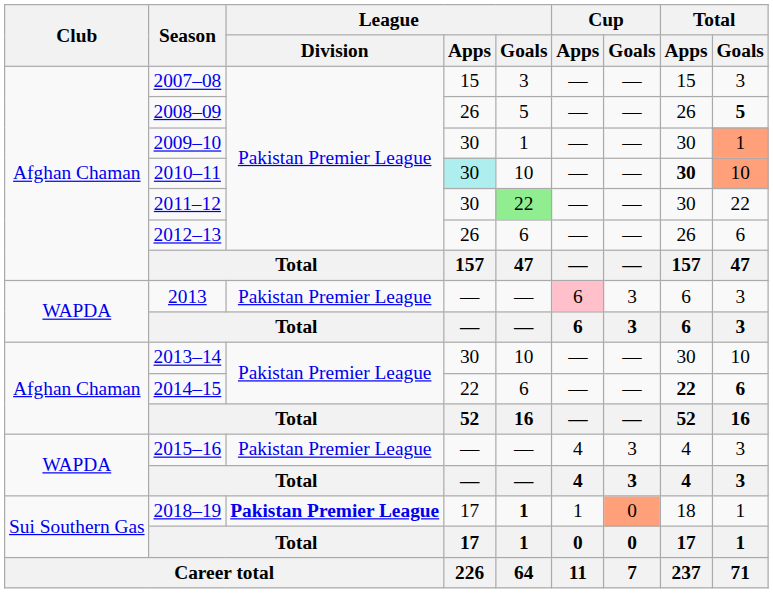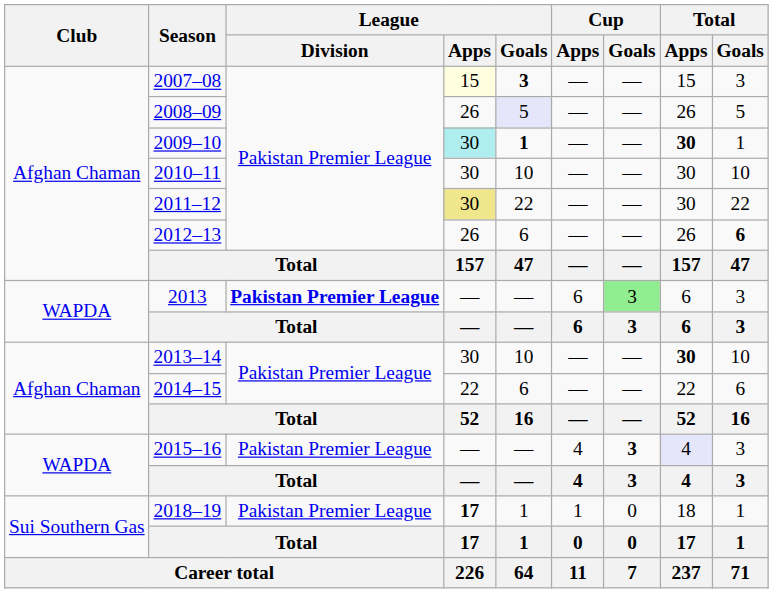2007–08 | League / Apps: no background -> lightyellow background
2007–08 | League / Goals: normal -> bold
2008–09 | League / Goals: no background -> lavender background
2008–09 | Total / Goals: bold -> normal
2009–10 | League / Apps: no background -> paleturquoise background
2009–10 | League / Goals: normal -> bold
2009–10 | Total / Apps: normal -> bold
2009–10 | Total / Goals: lightsalmon background -> no background
2010–11 | League / Apps: paleturquoise background -> no background
2010–11 | Total / Apps: bold -> normal
2010–11 | Total / Goals: lightsalmon background -> no background
2011–12 | League / Apps: no background -> khaki background
2011–12 | League / Goals: lightgreen background -> no background
2012–13 | Total / Goals: normal -> bold
2013 | League / Division: normal -> bold
2013 | Cup / Apps: pink background -> no background
2013 | Cup / Goals: no background -> lightgreen background
2013–14 | Total / Apps: normal -> bold
2014–15 | Total / Apps: bold -> normal
2014–15 | Total / Goals: bold -> normal
2015–16 | Cup / Goals: normal -> bold
2015–16 | Total / Apps: no background -> lavender background
2018–19 | League / Division: bold -> normal
2018–19 | League / Apps: normal -> bold
2018–19 | League / Goals: bold -> normal
2018–19 | Cup / Goals: lightsalmon background -> no background
